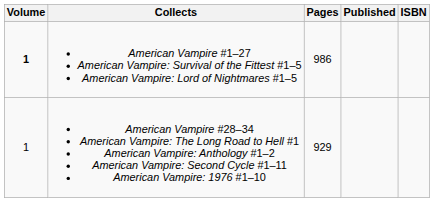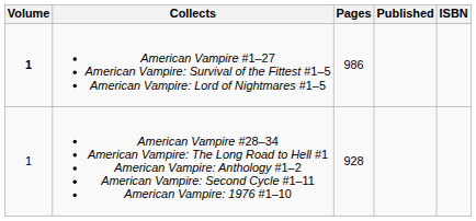row 3 | Pages: 929 -> 928
